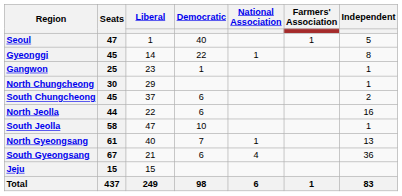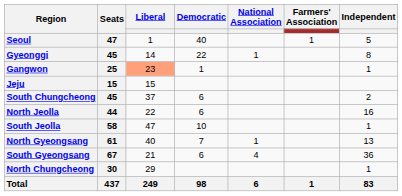Gangwon | Liberal: no background -> lightsalmon background
rows swapped: North Chungcheong <-> Jeju
